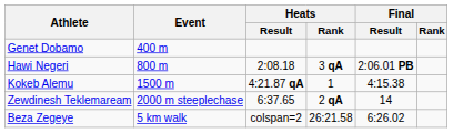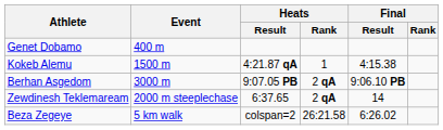- row: Hawi Negeri | 800 m | 2:08.18 | 3 qA | 2:06.01 PB
+ row: Berhan Asgedom | 3000 m | 9:07.05 PB | 2 qA | 9:06.10 PB
